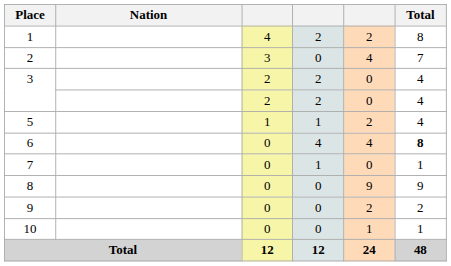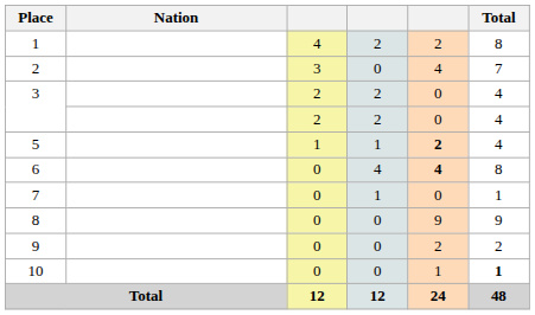5 | column 5: normal -> bold
6 | column 5: normal -> bold
6 | Total: bold -> normal
10 | Total: normal -> bold
